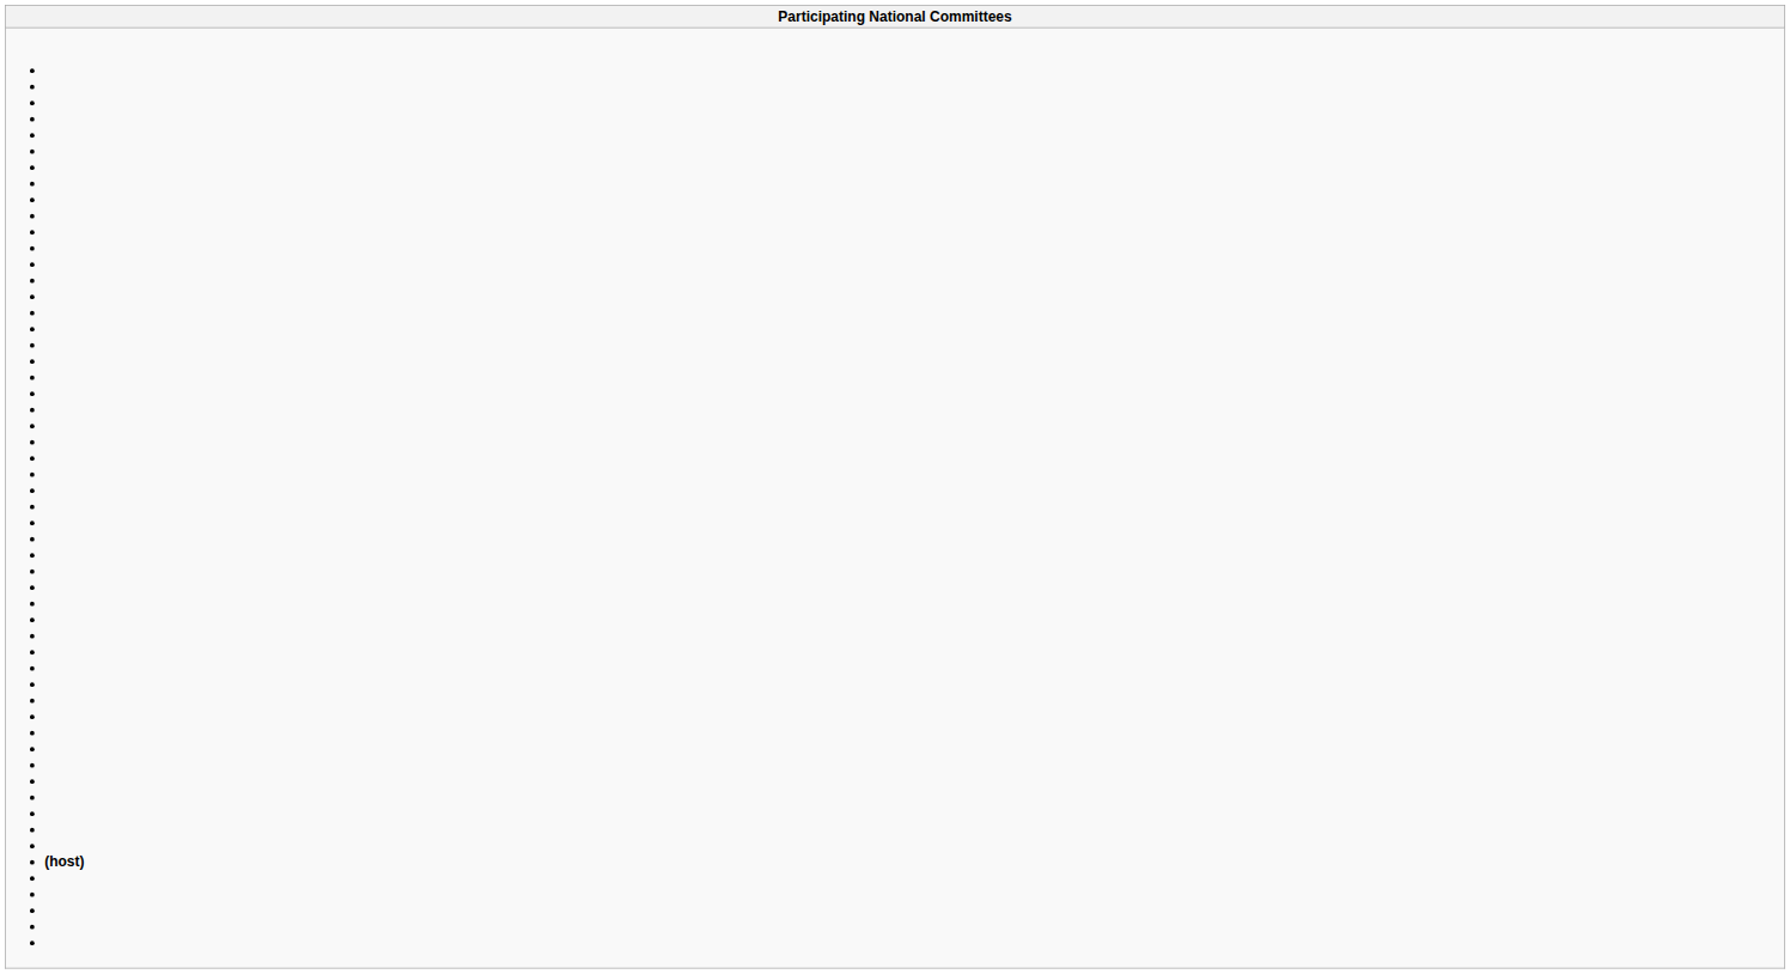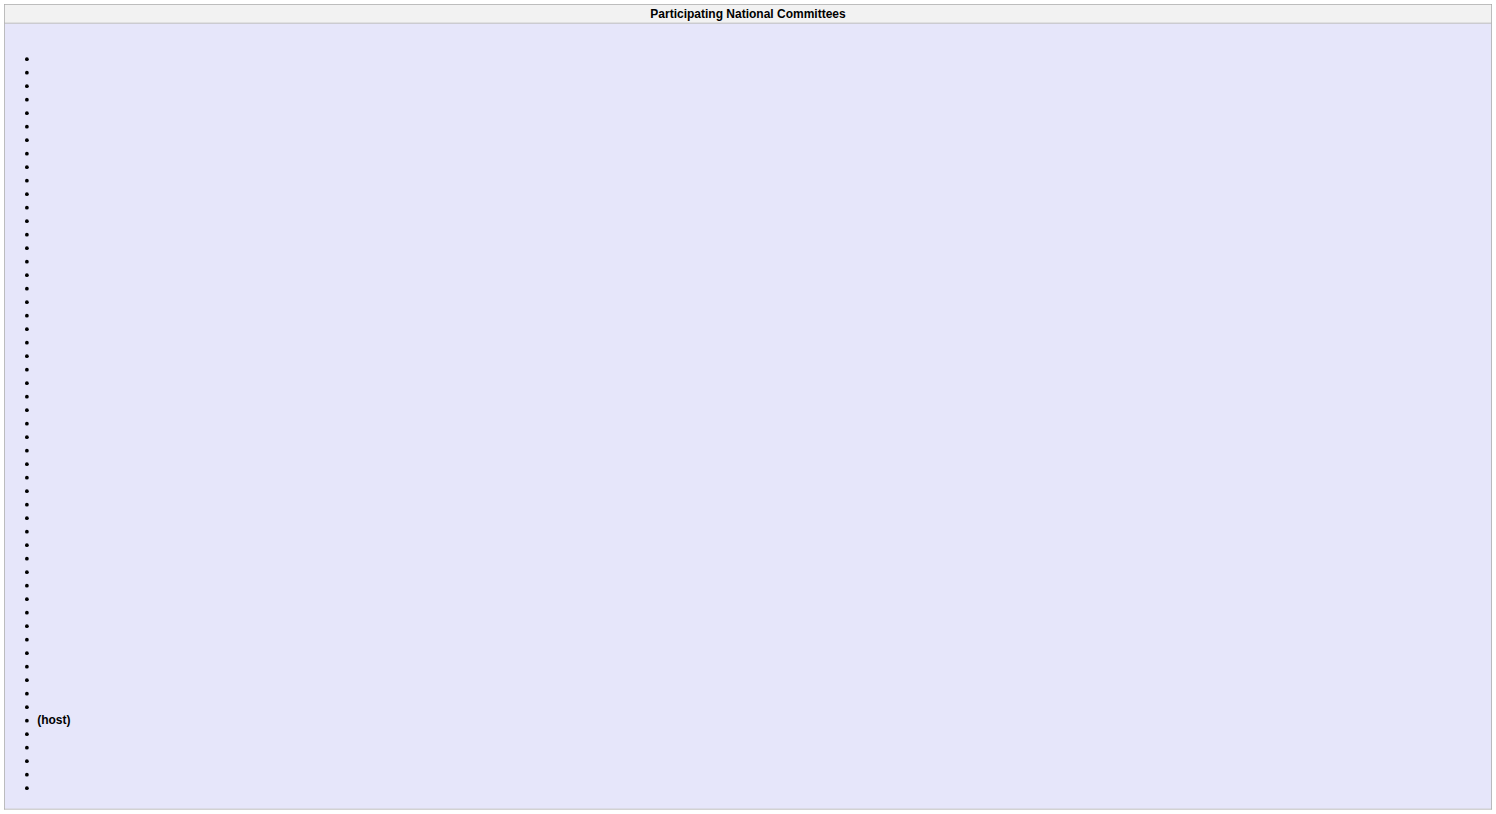row 2 | column 1: no background -> lavender background
